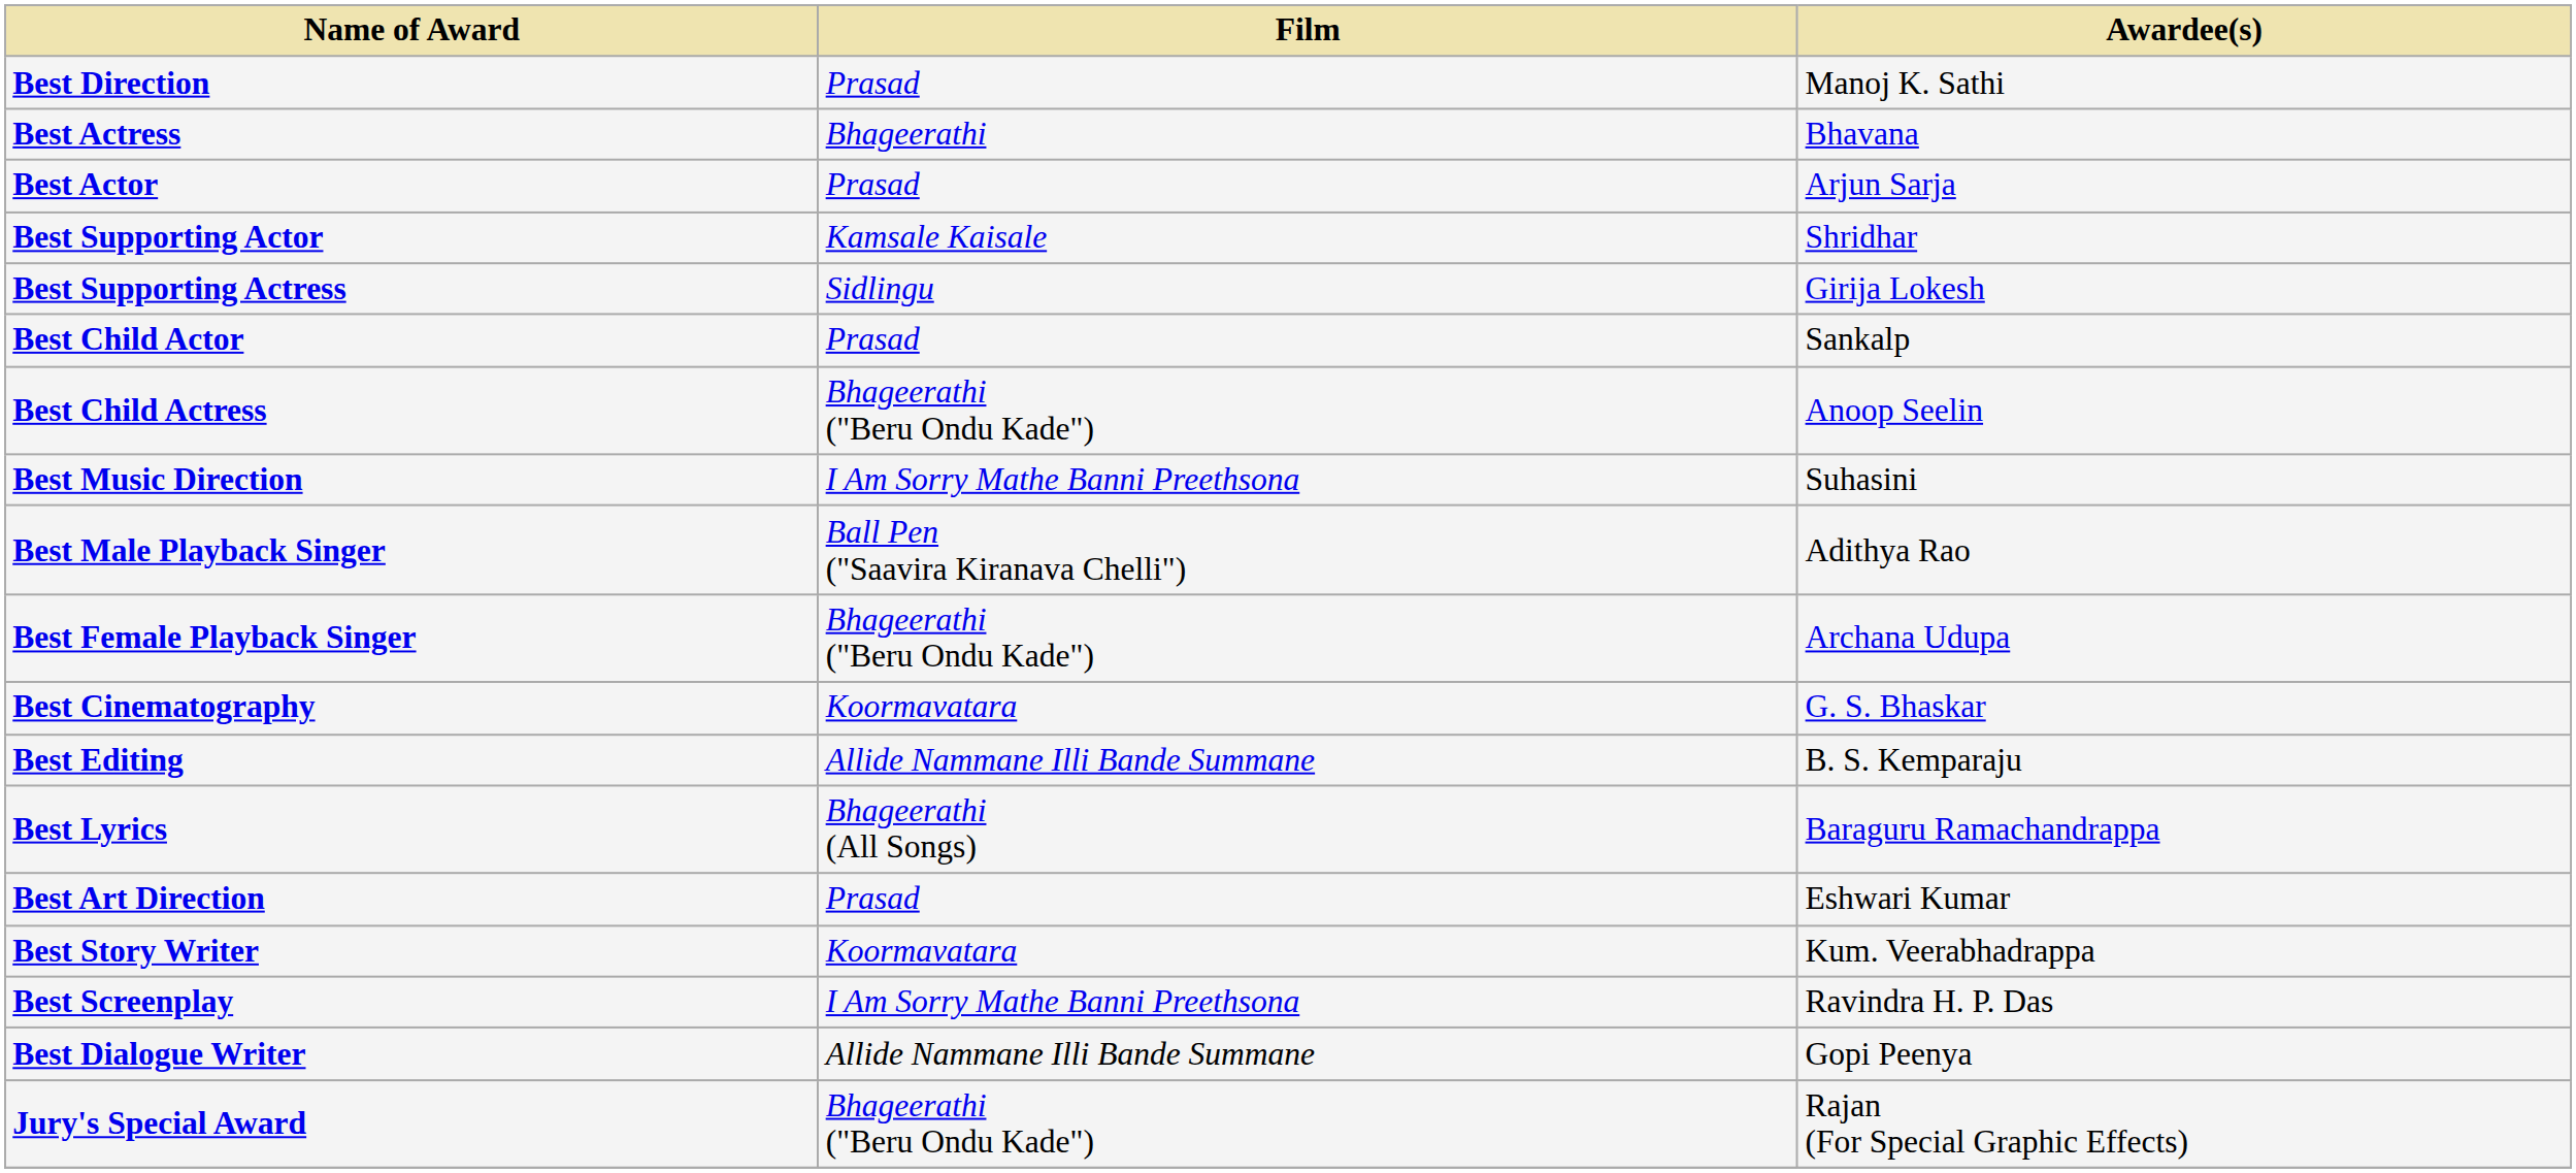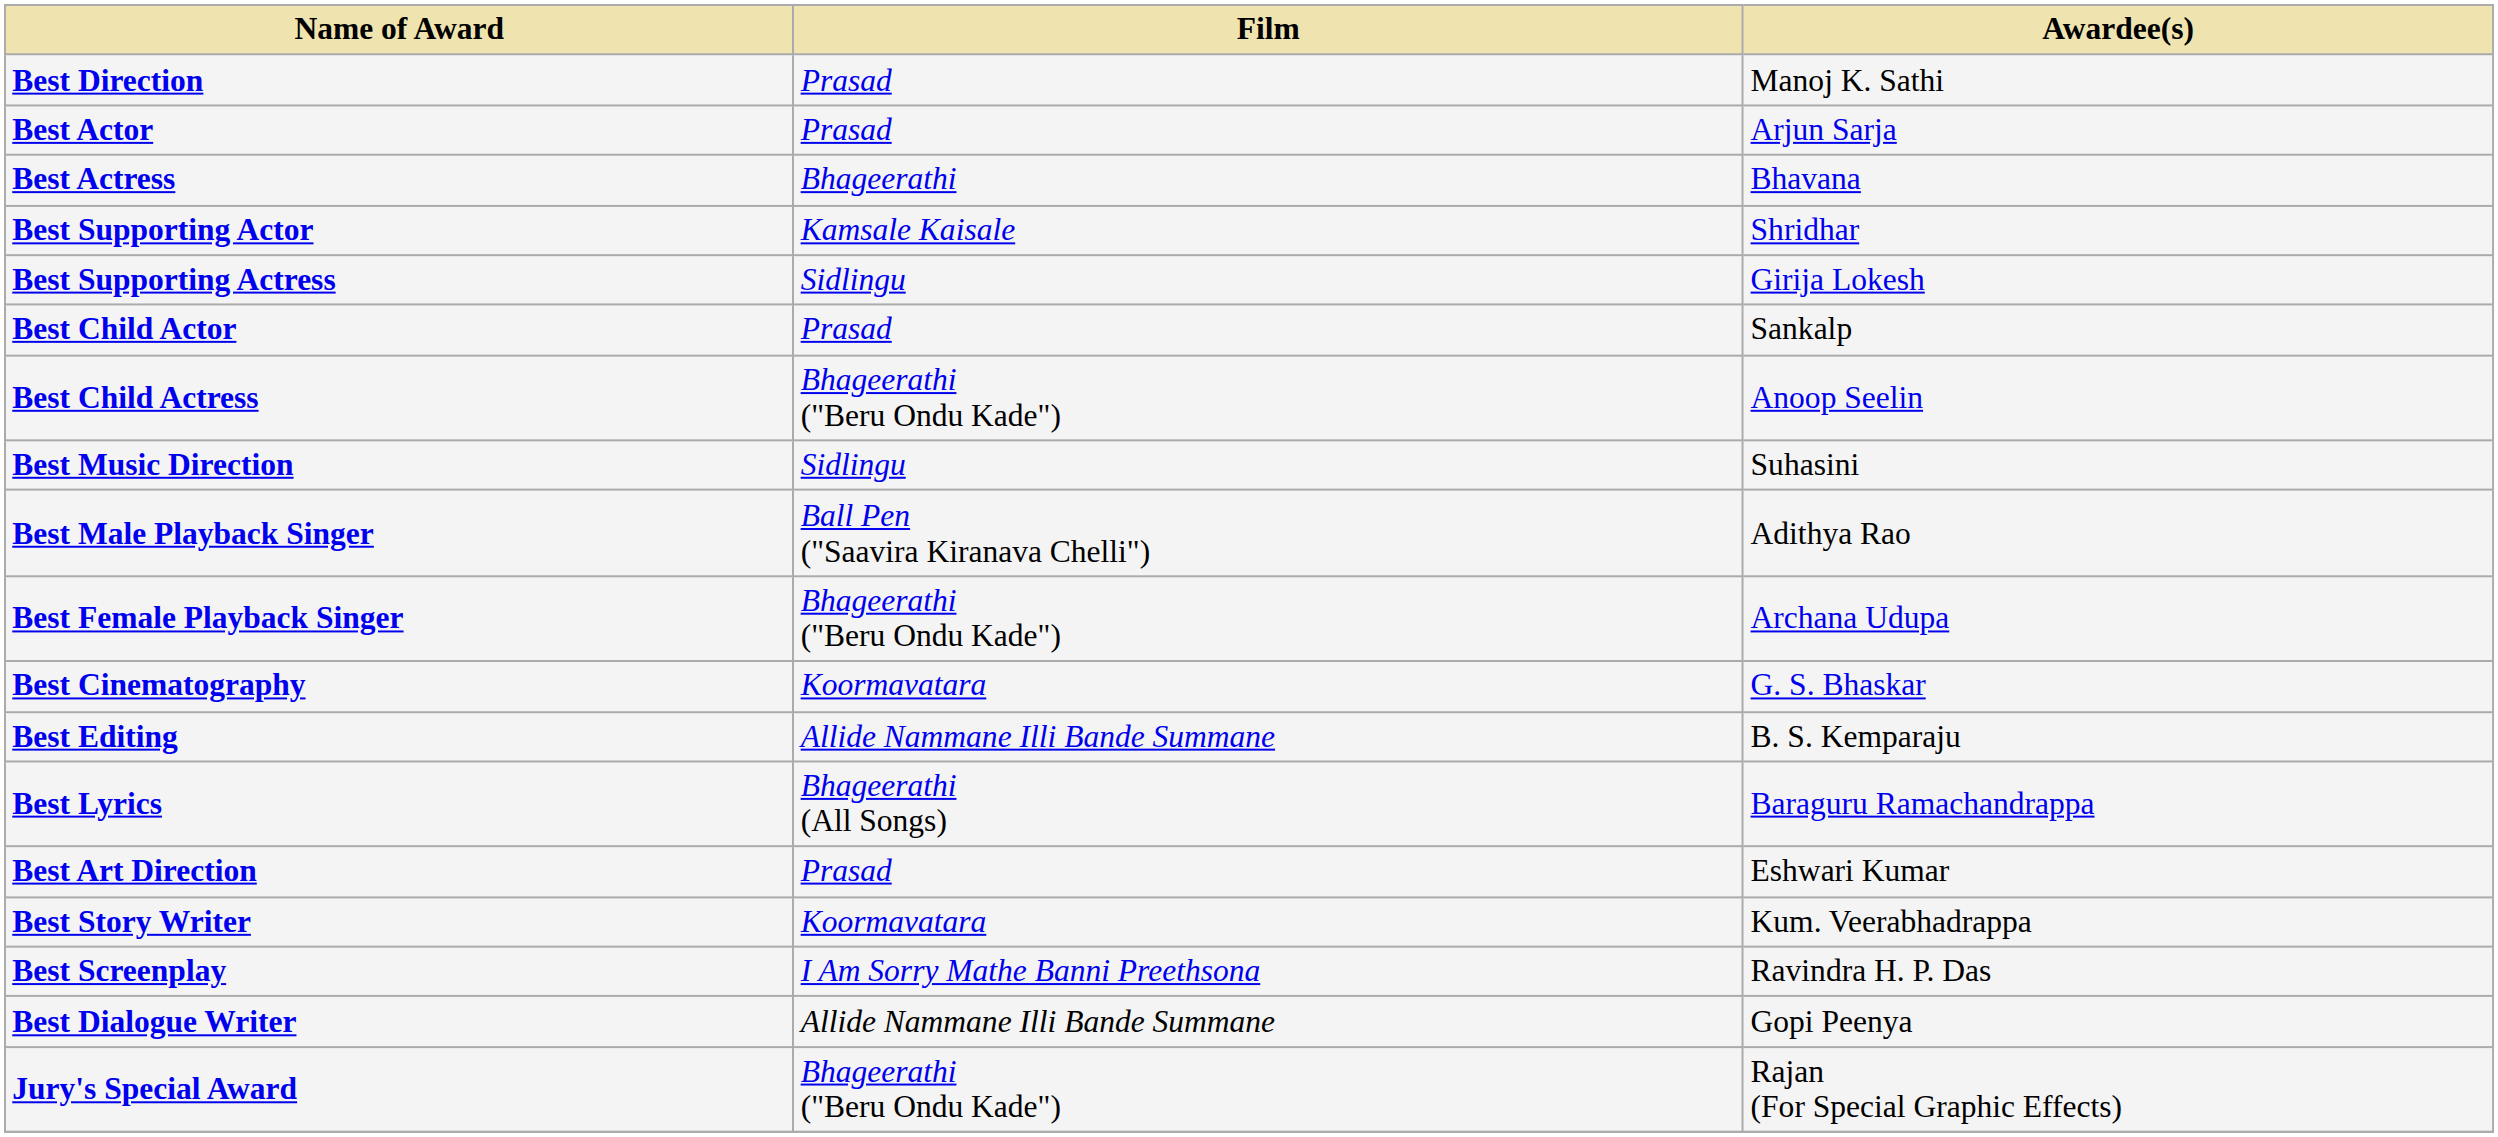rows swapped: Best Actor <-> Best Actress
Best Music Direction | Film: I Am Sorry Mathe Banni Preethsona -> Sidlingu
